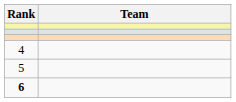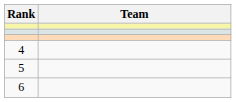row 7 | Rank: bold -> normal
